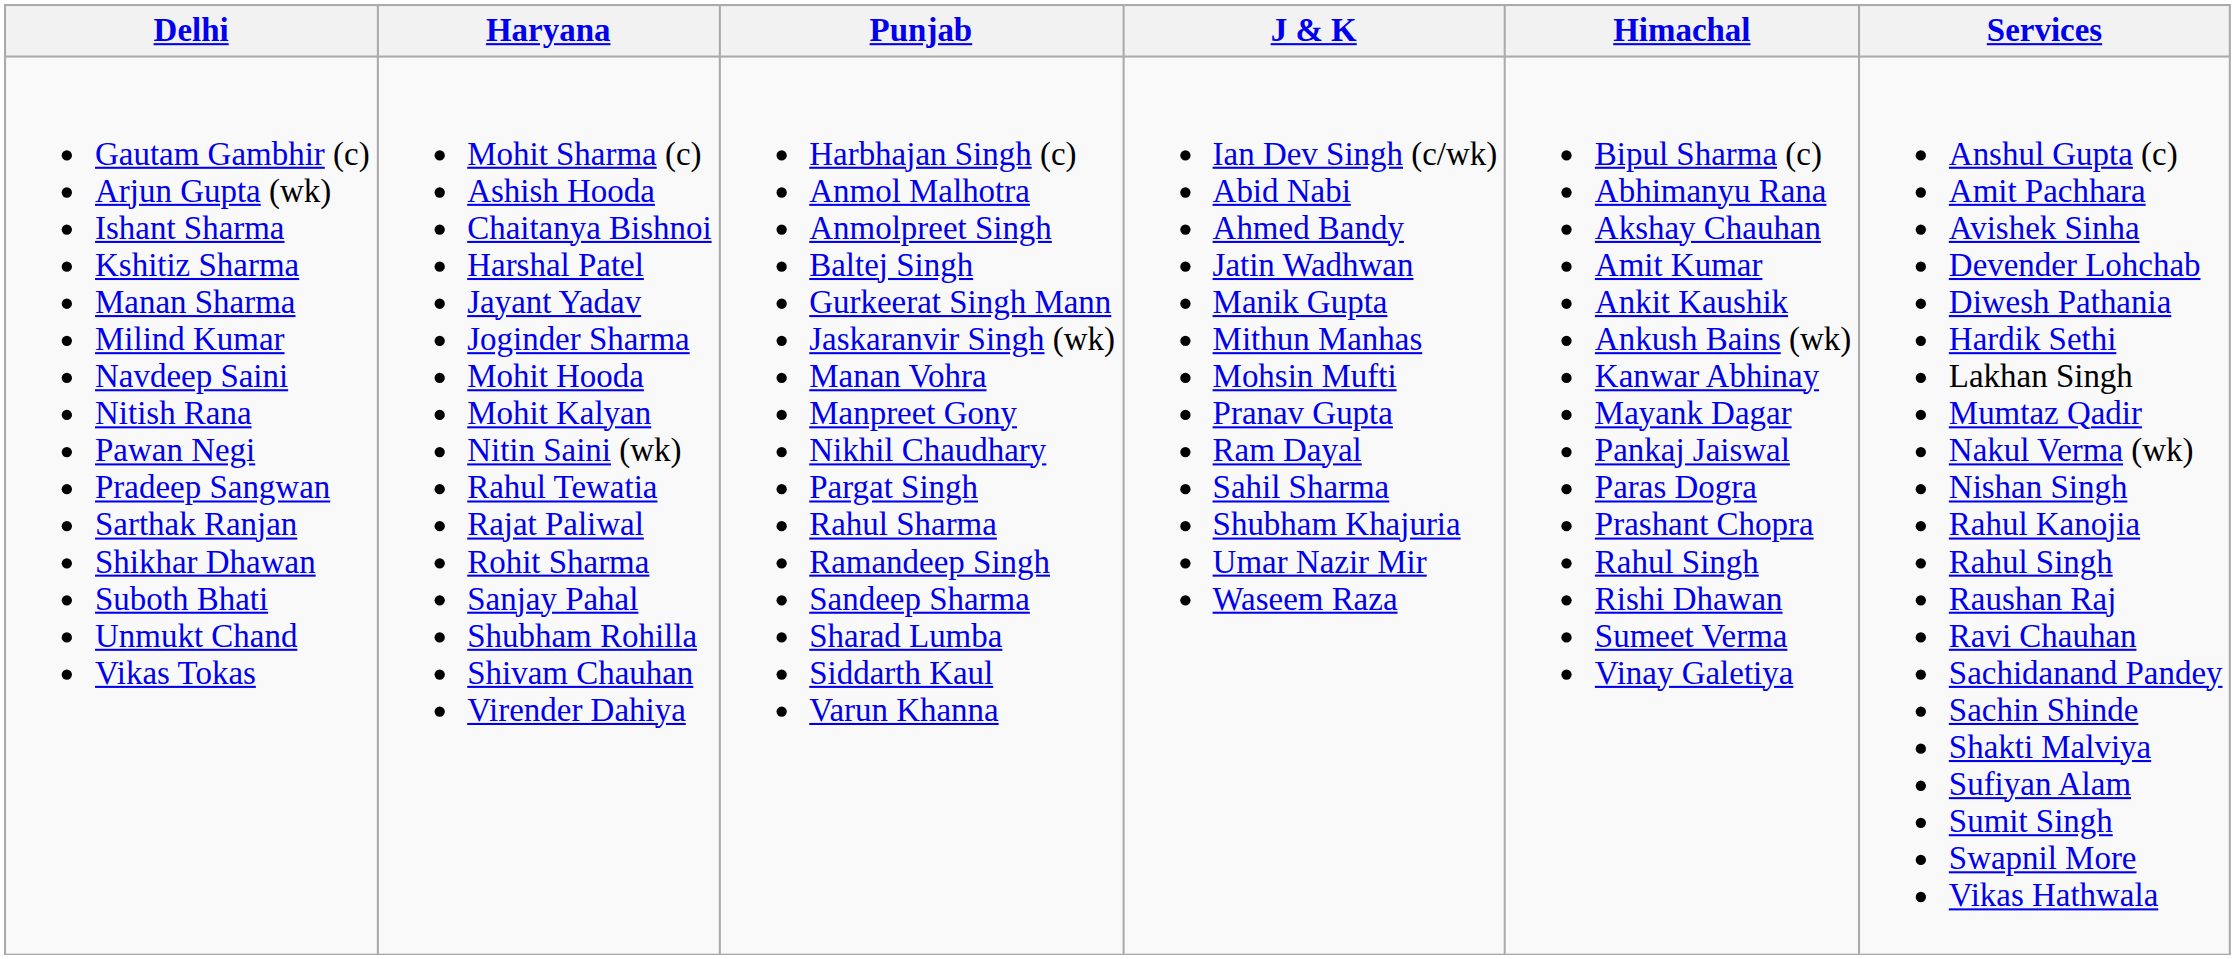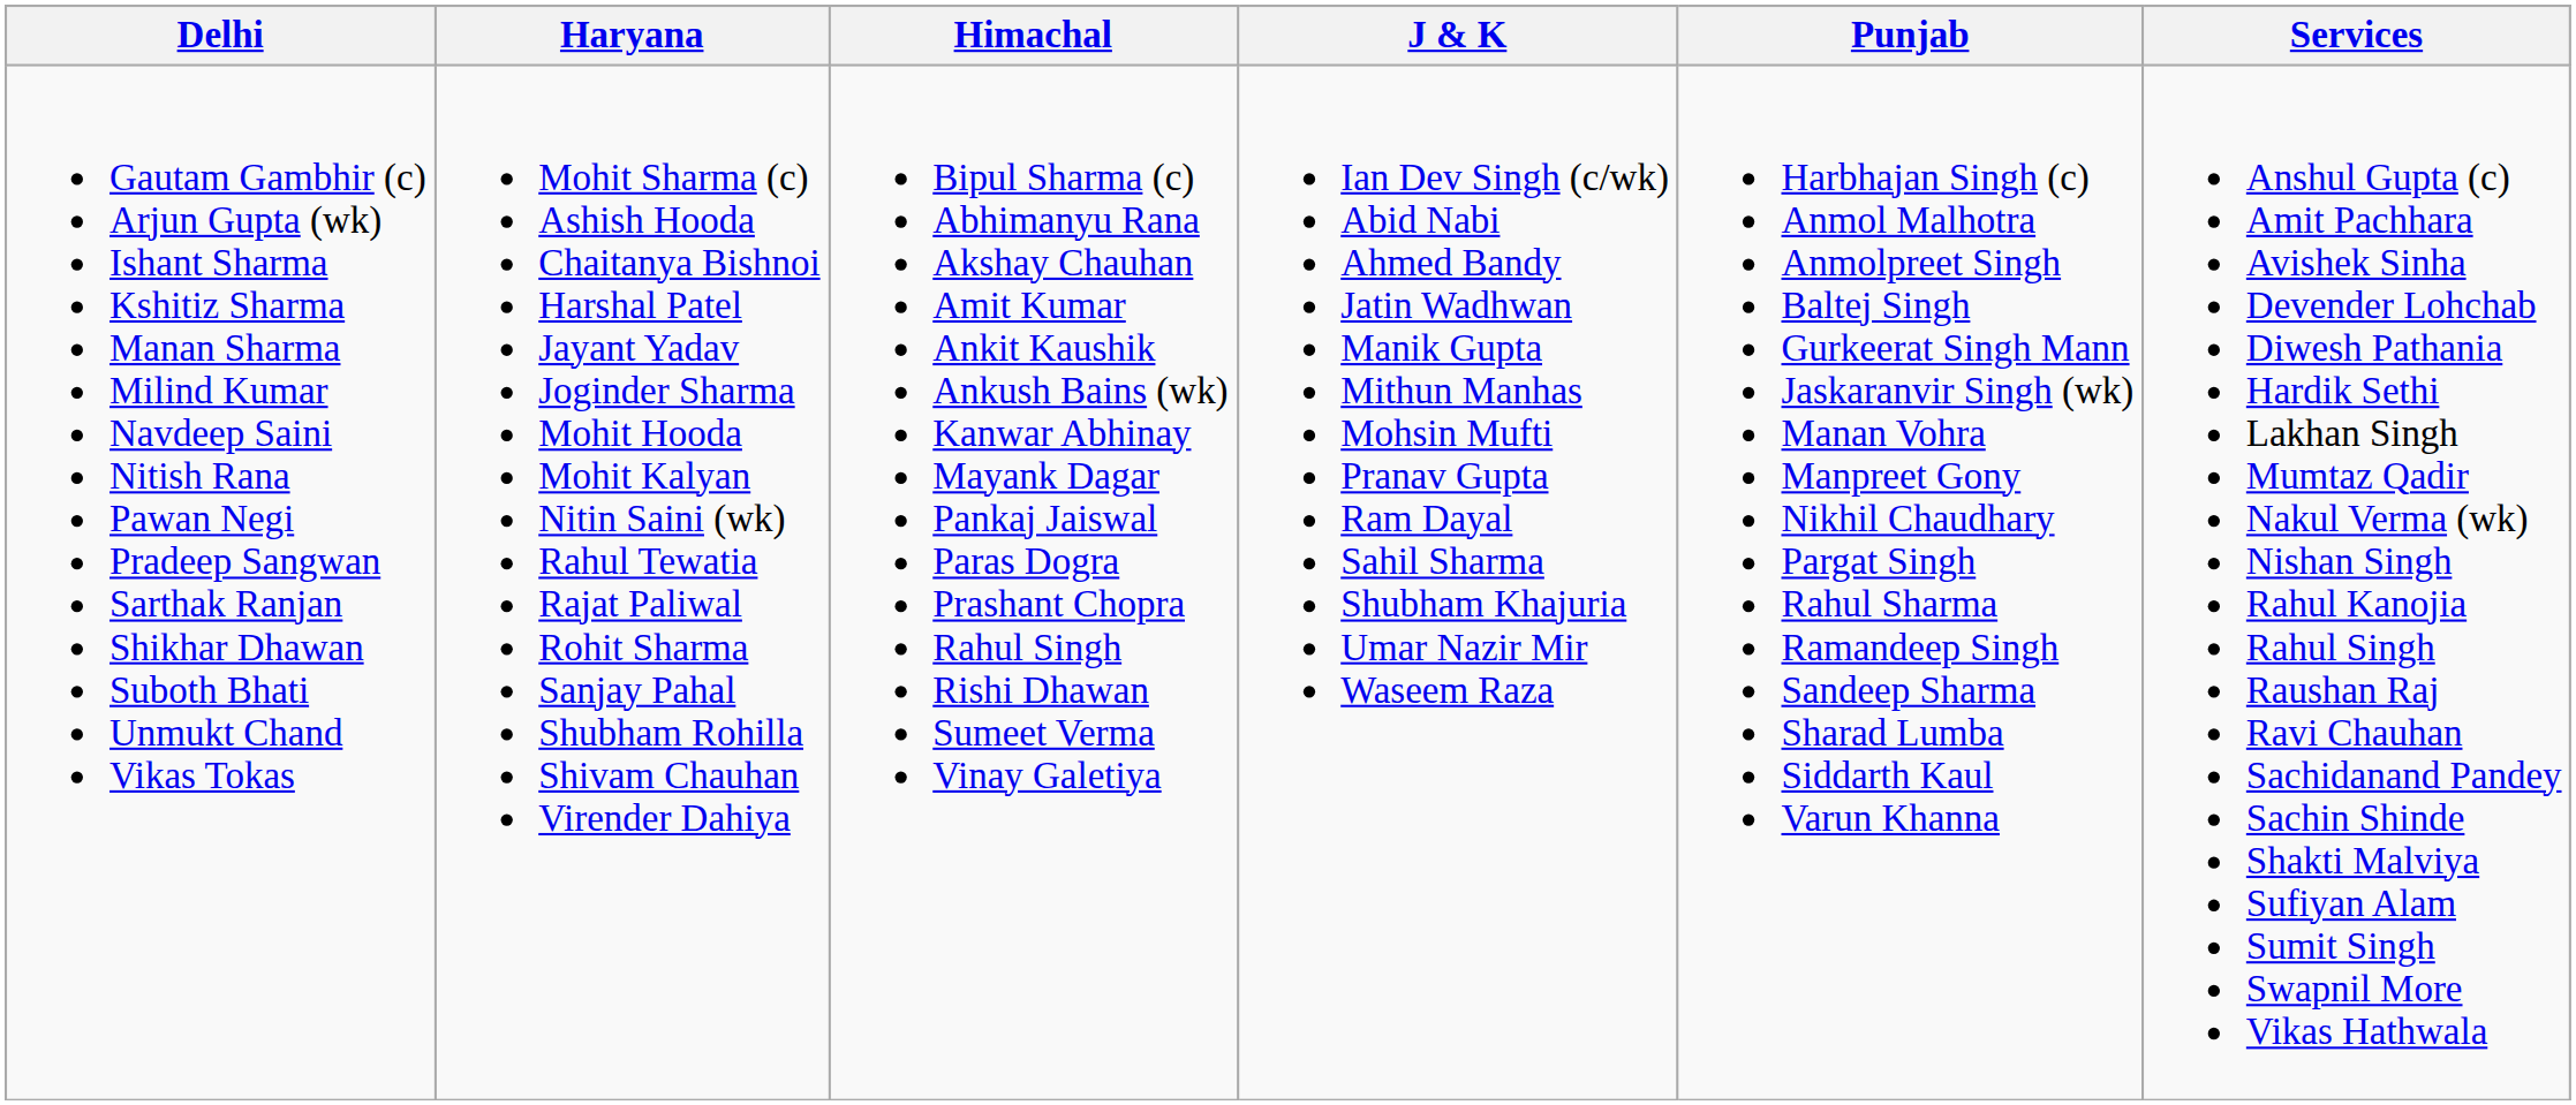columns swapped: Himachal <-> Punjab
